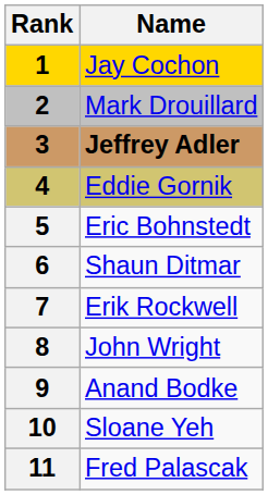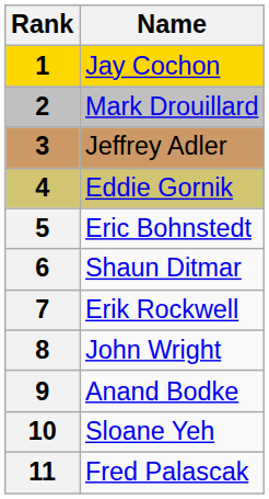Jeffrey Adler | Name: bold -> normal
